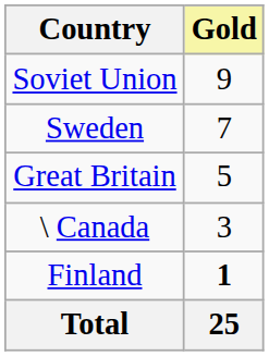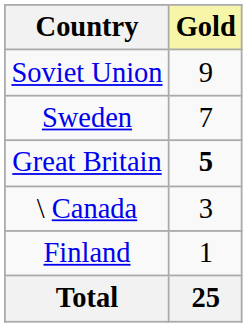Great Britain | Gold: normal -> bold
Finland | Gold: bold -> normal
